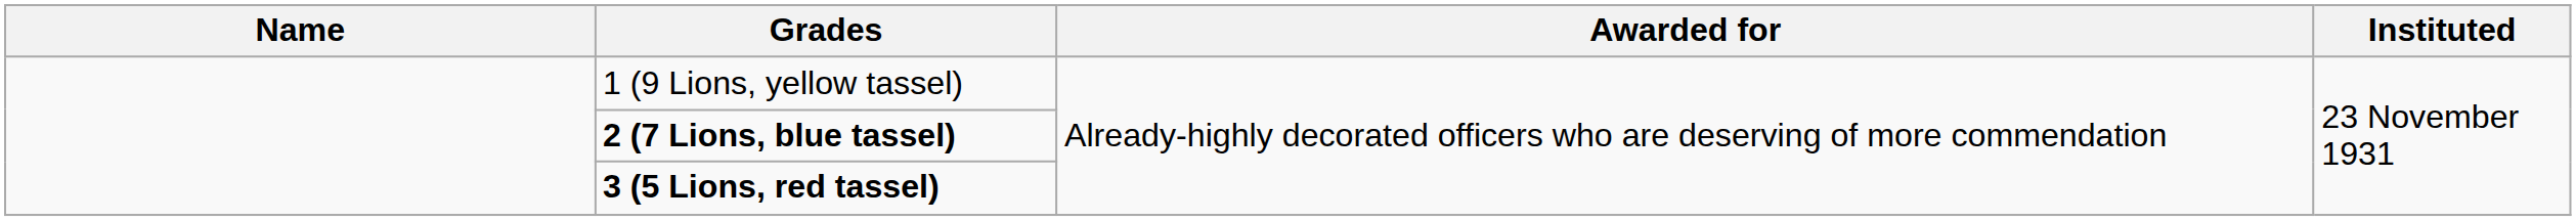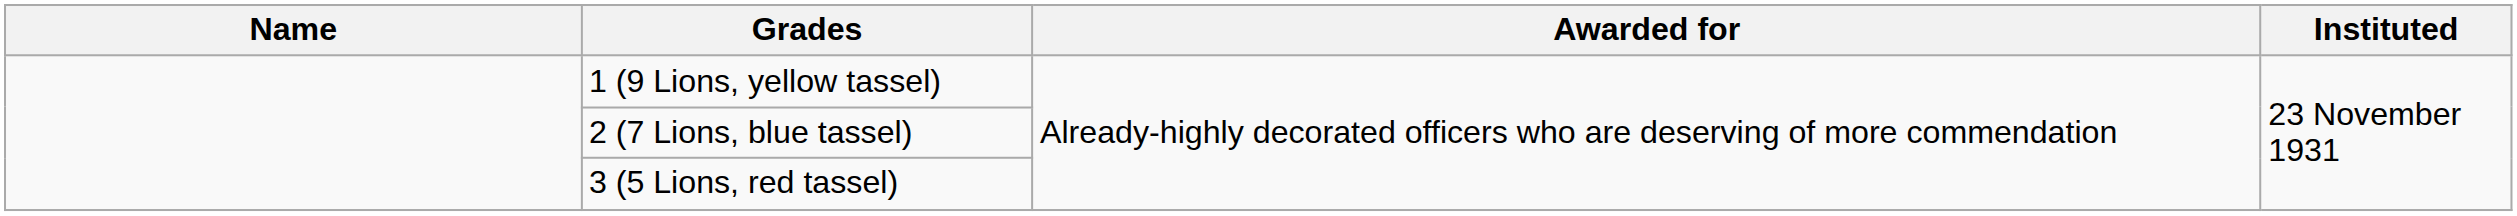2 (7 Lions, blue tassel) | Grades: bold -> normal
3 (5 Lions, red tassel) | Grades: bold -> normal
